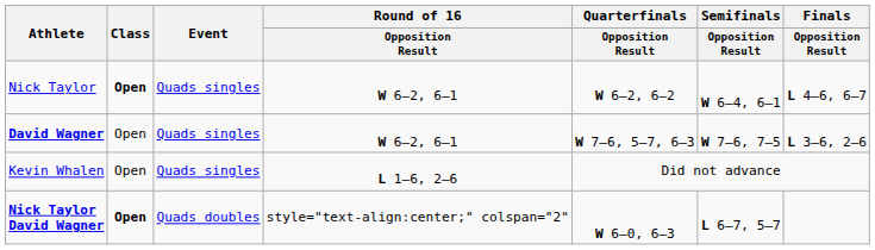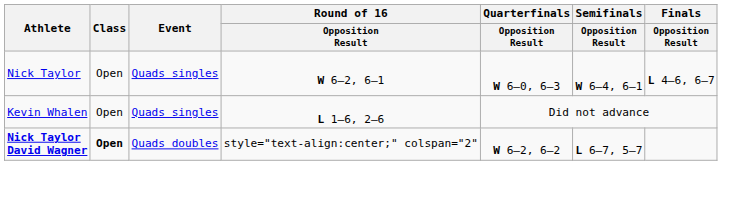Nick Taylor | Class: bold -> normal
Nick Taylor | Quarterfinals / Opposition Result: W 6–2, 6–2 -> W 6–0, 6–3
- row: David Wagner | Open | Quads singles | W 6–2, 6–1 | W 7–6, 5–7, 6–3 | W 7–6, 7–5 | L 3–6, 2–6
Nick Taylor David Wagner | Quarterfinals / Opposition Result: W 6–0, 6–3 -> W 6–2, 6–2
